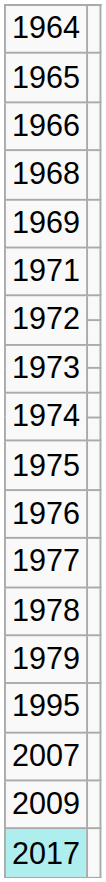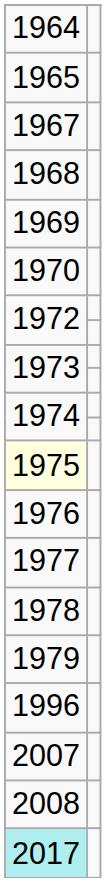row 3 | column 1: 1966 -> 1967
row 6 | column 1: 1971 -> 1970
row 13 | column 1: no background -> lightyellow background
row 18 | column 1: 1995 -> 1996
row 20 | column 1: 2009 -> 2008
